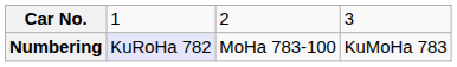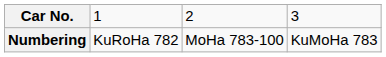Numbering | column 2: lavender background -> no background
